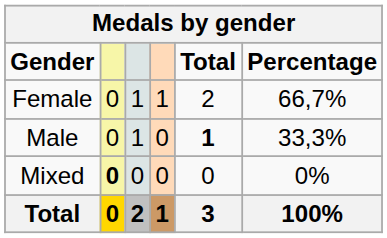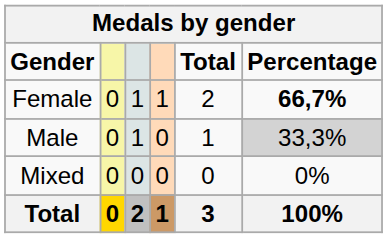Female | Percentage: normal -> bold
Male | Total: bold -> normal
Male | Percentage: no background -> lightgrey background
Mixed | column 2: bold -> normal
